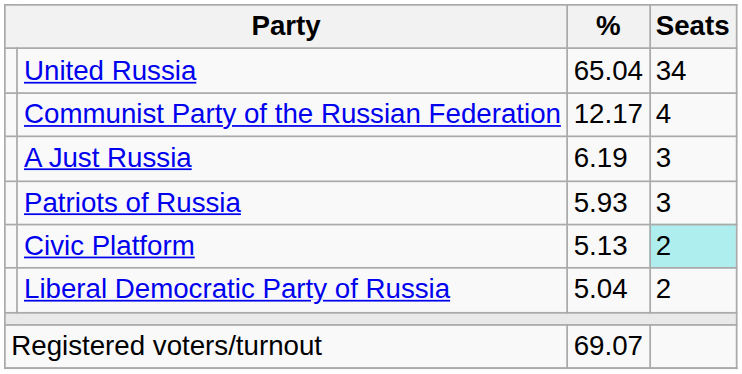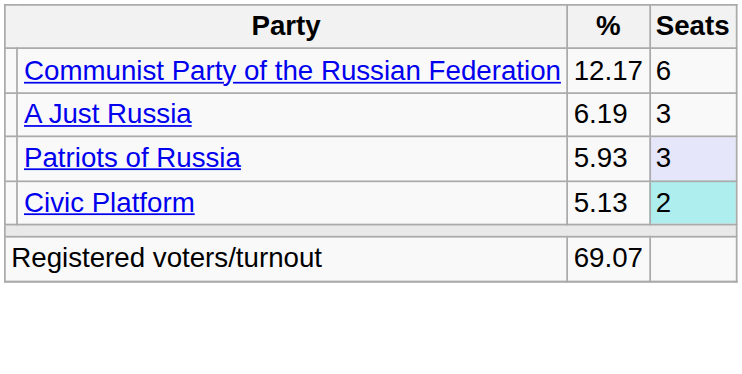- row: United Russia | 65.04 | 34
Communist Party of the Russian Federation | Seats: 4 -> 6
Patriots of Russia | Seats: no background -> lavender background
- row: Liberal Democratic Party of Russia | 5.04 | 2
